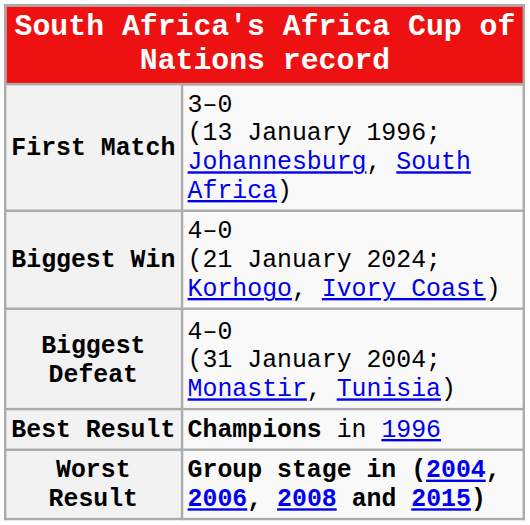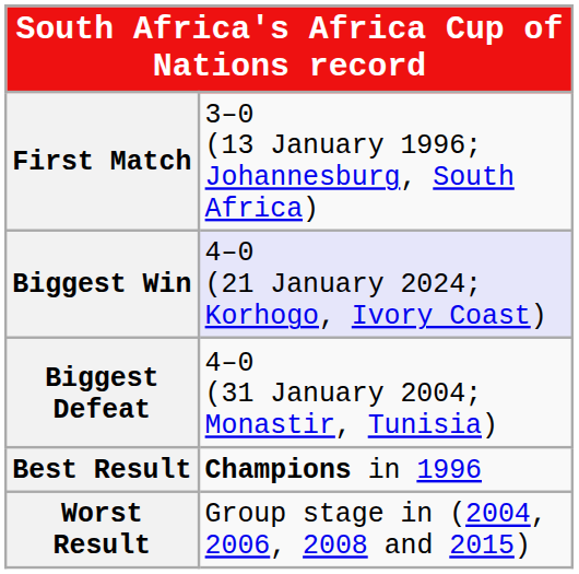Biggest Win | column 2: no background -> lavender background
Worst Result | column 2: bold -> normal
